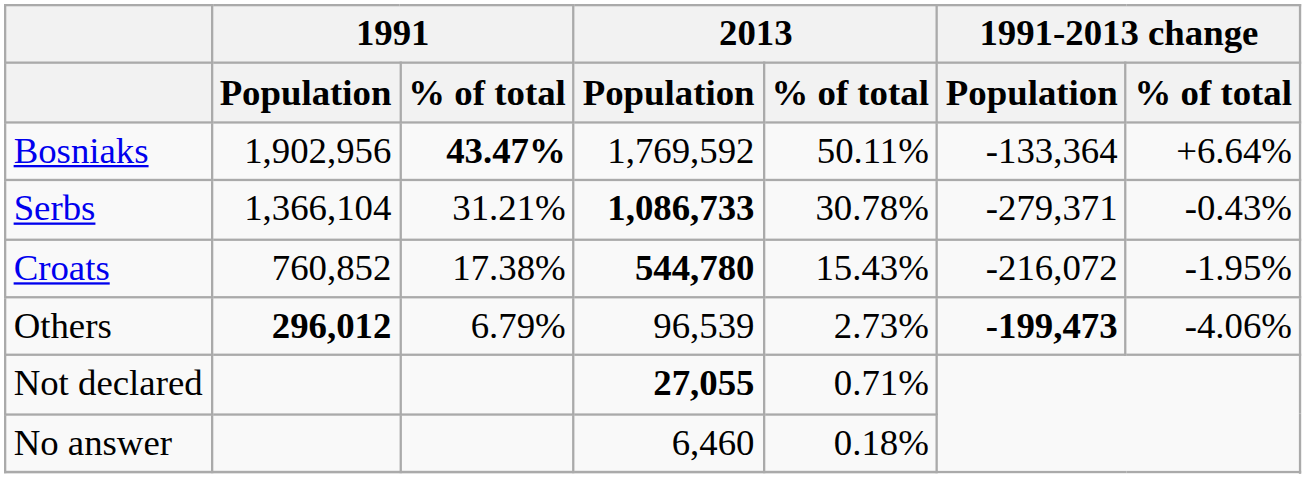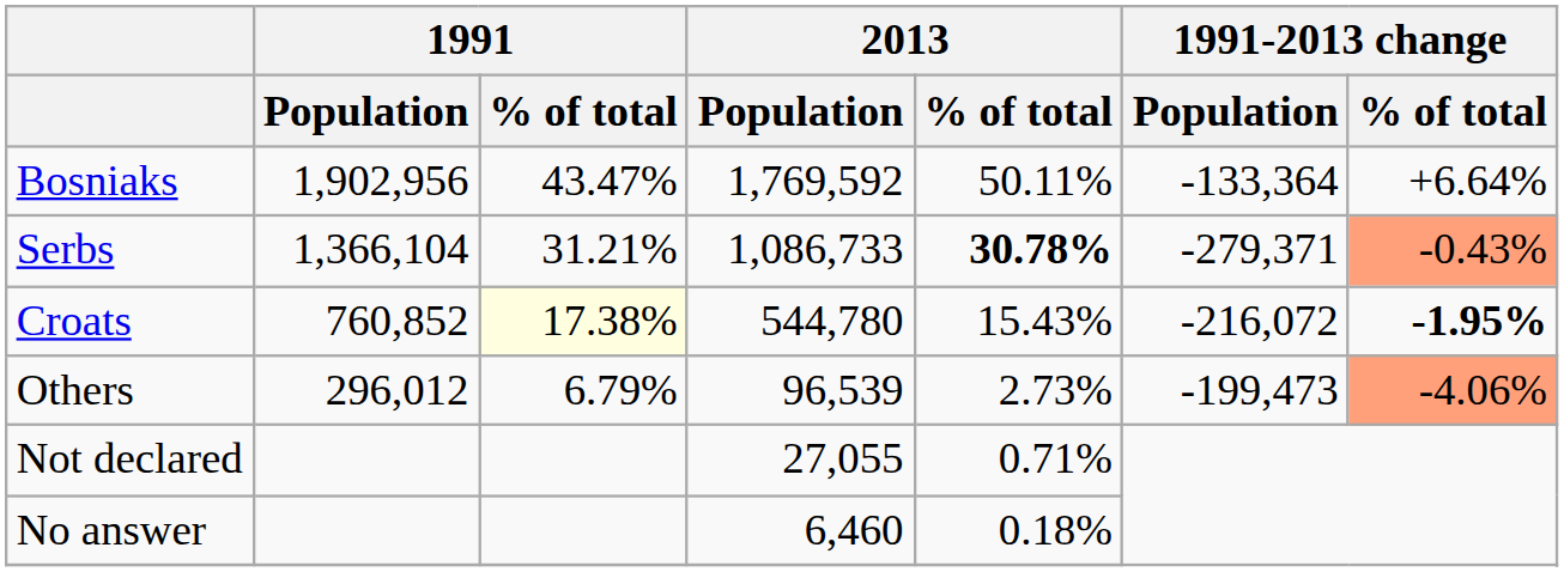Bosniaks | 1991 / % of total: bold -> normal
Serbs | 2013 / Population: bold -> normal
Serbs | 2013 / % of total: normal -> bold
Serbs | 1991-2013 change / % of total: no background -> lightsalmon background
Croats | 1991 / % of total: no background -> lightyellow background
Croats | 2013 / Population: bold -> normal
Croats | 1991-2013 change / % of total: normal -> bold
Others | 1991 / Population: bold -> normal
Others | 1991-2013 change / Population: bold -> normal
Others | 1991-2013 change / % of total: no background -> lightsalmon background
Not declared | 2013 / Population: bold -> normal
